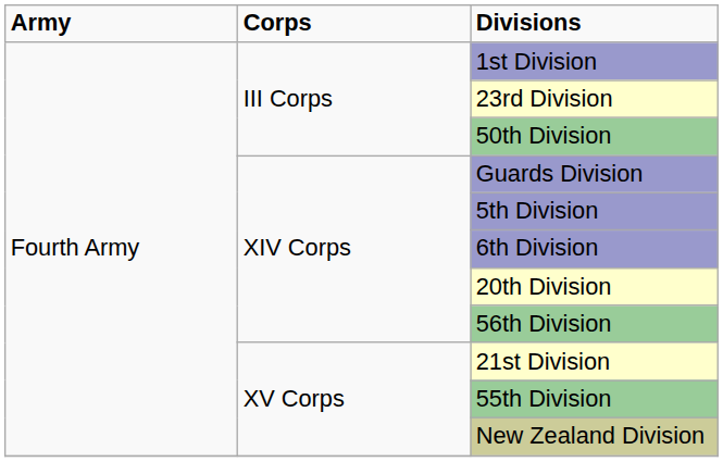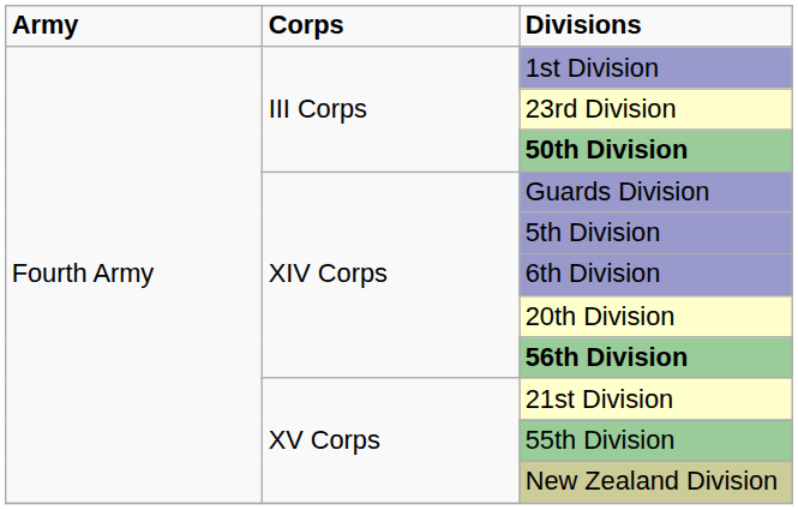50th Division | Divisions: normal -> bold
56th Division | Divisions: normal -> bold
